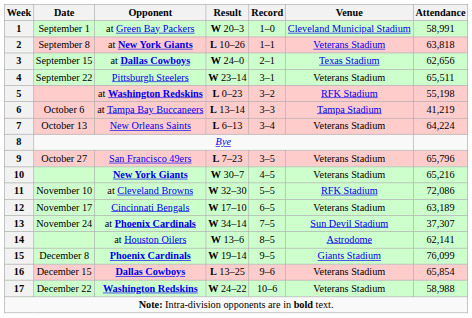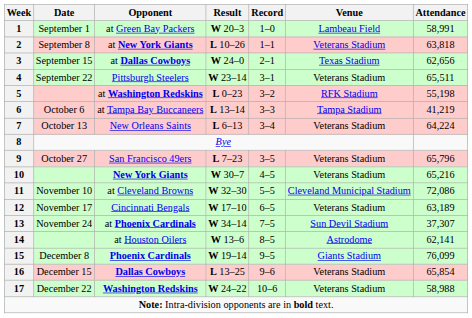1 | Venue: Cleveland Municipal Stadium -> Lambeau Field
11 | Venue: RFK Stadium -> Cleveland Municipal Stadium
